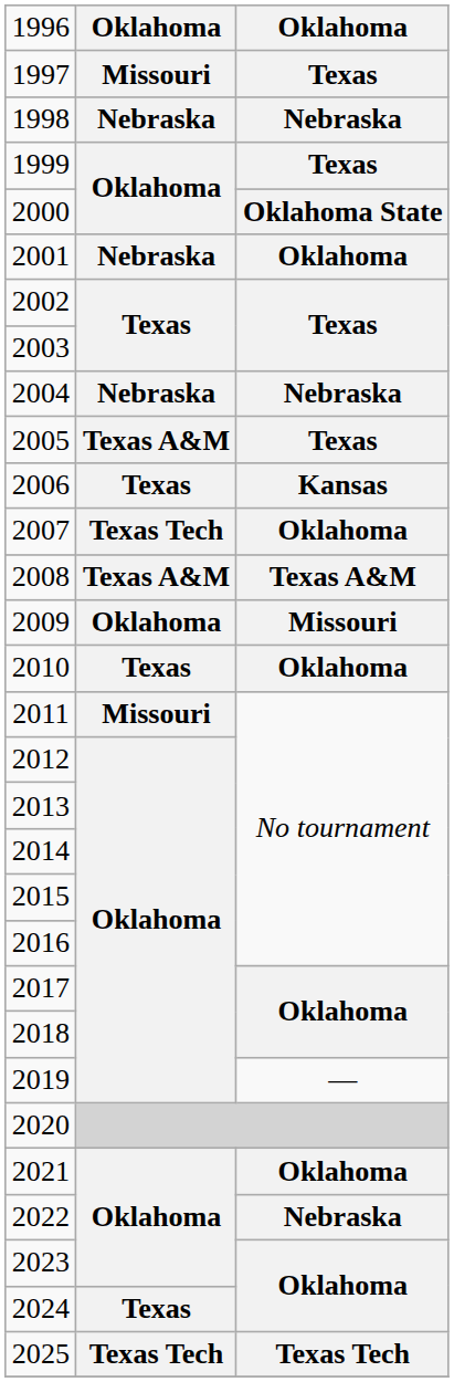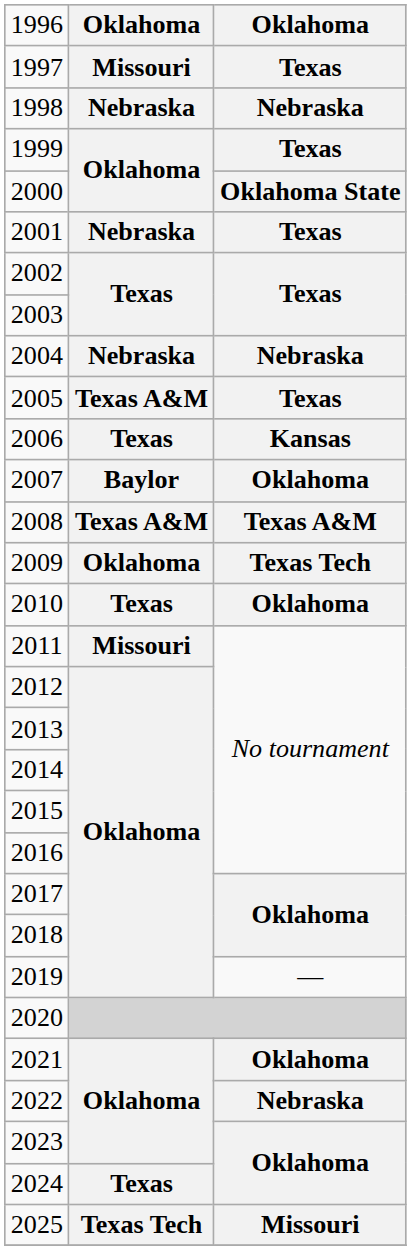2001 | column 3: Oklahoma -> Texas
2007 | column 2: Texas Tech -> Baylor
2009 | column 3: Missouri -> Texas Tech
2025 | column 3: Texas Tech -> Missouri
